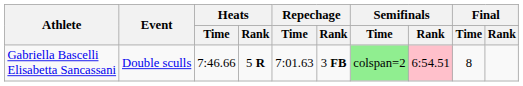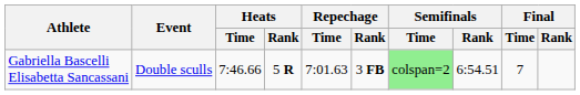Gabriella Bascelli Elisabetta Sancassani | Semifinals / Rank: pink background -> no background
Gabriella Bascelli Elisabetta Sancassani | Final / Time: 8 -> 7
